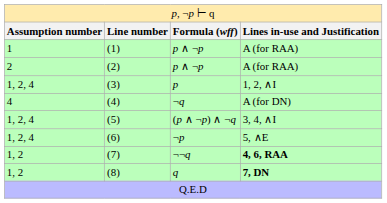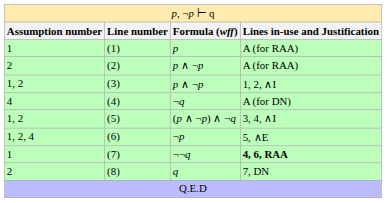(1) | column 3: p ∧ ¬p -> p
(3) | column 1: 1, 2, 4 -> 1, 2
(3) | column 3: p -> p ∧ ¬p
(5) | column 1: 1, 2, 4 -> 1, 2
(7) | column 1: 1, 2 -> 1
(8) | column 1: 1, 2 -> 2
(8) | column 4: bold -> normal
